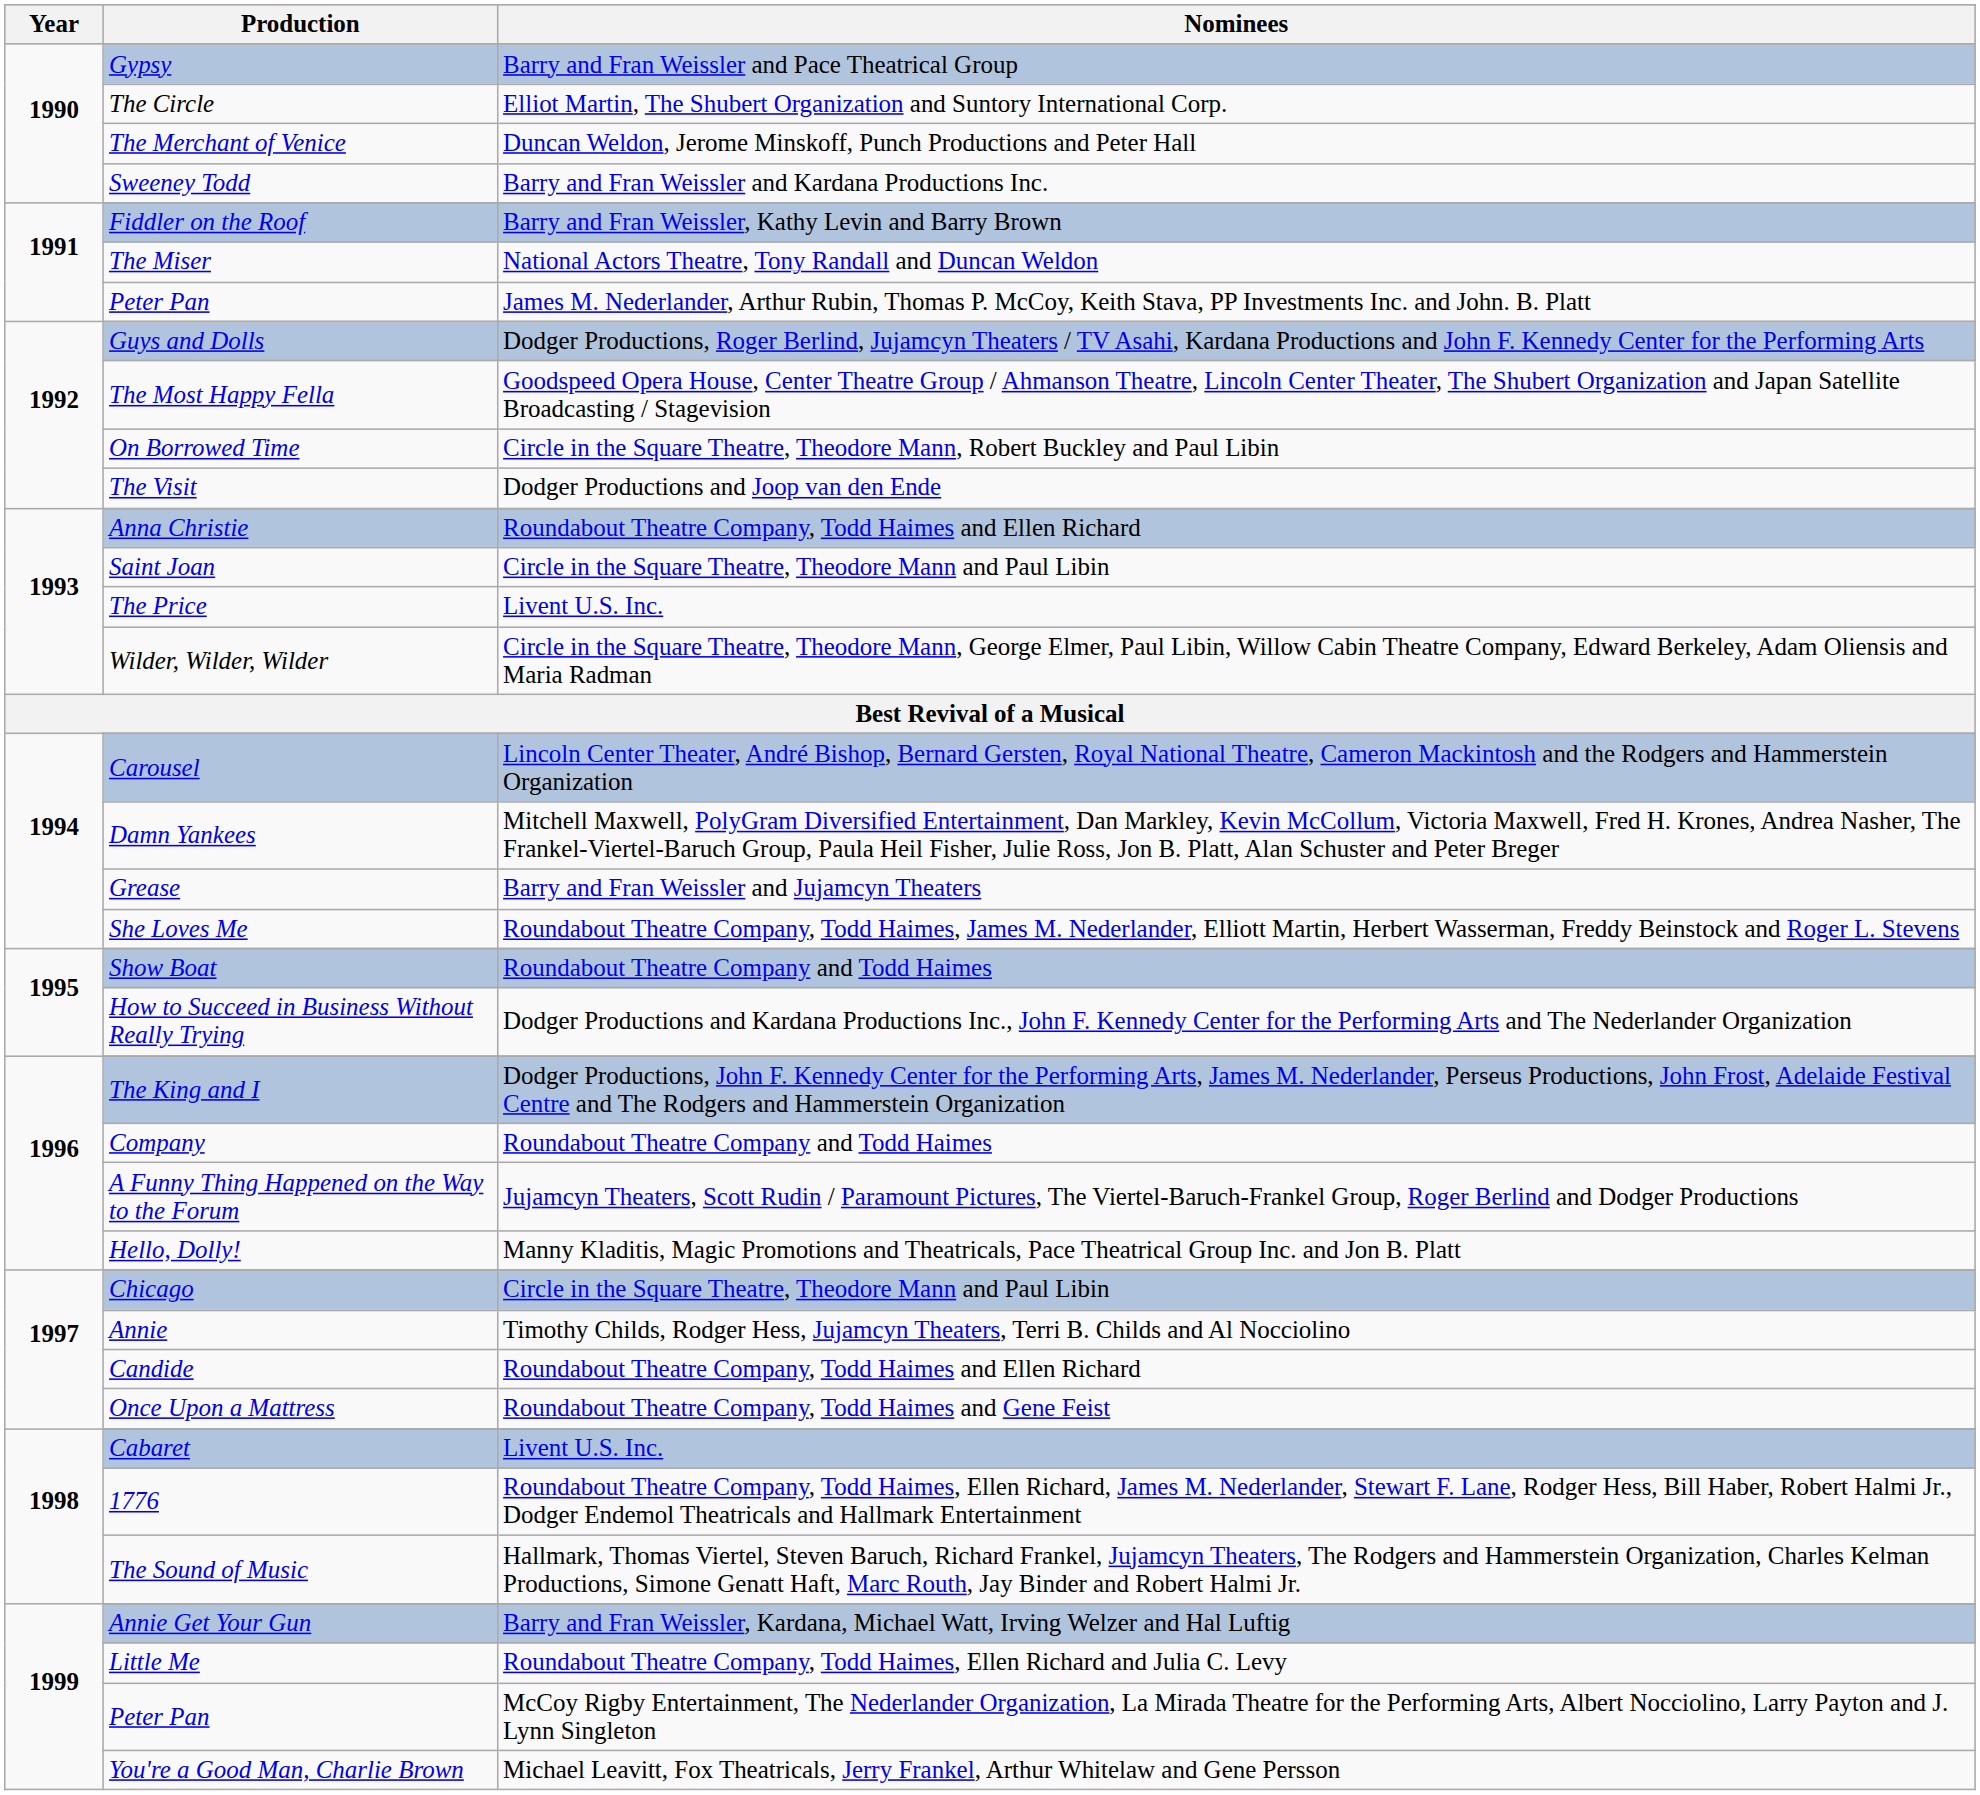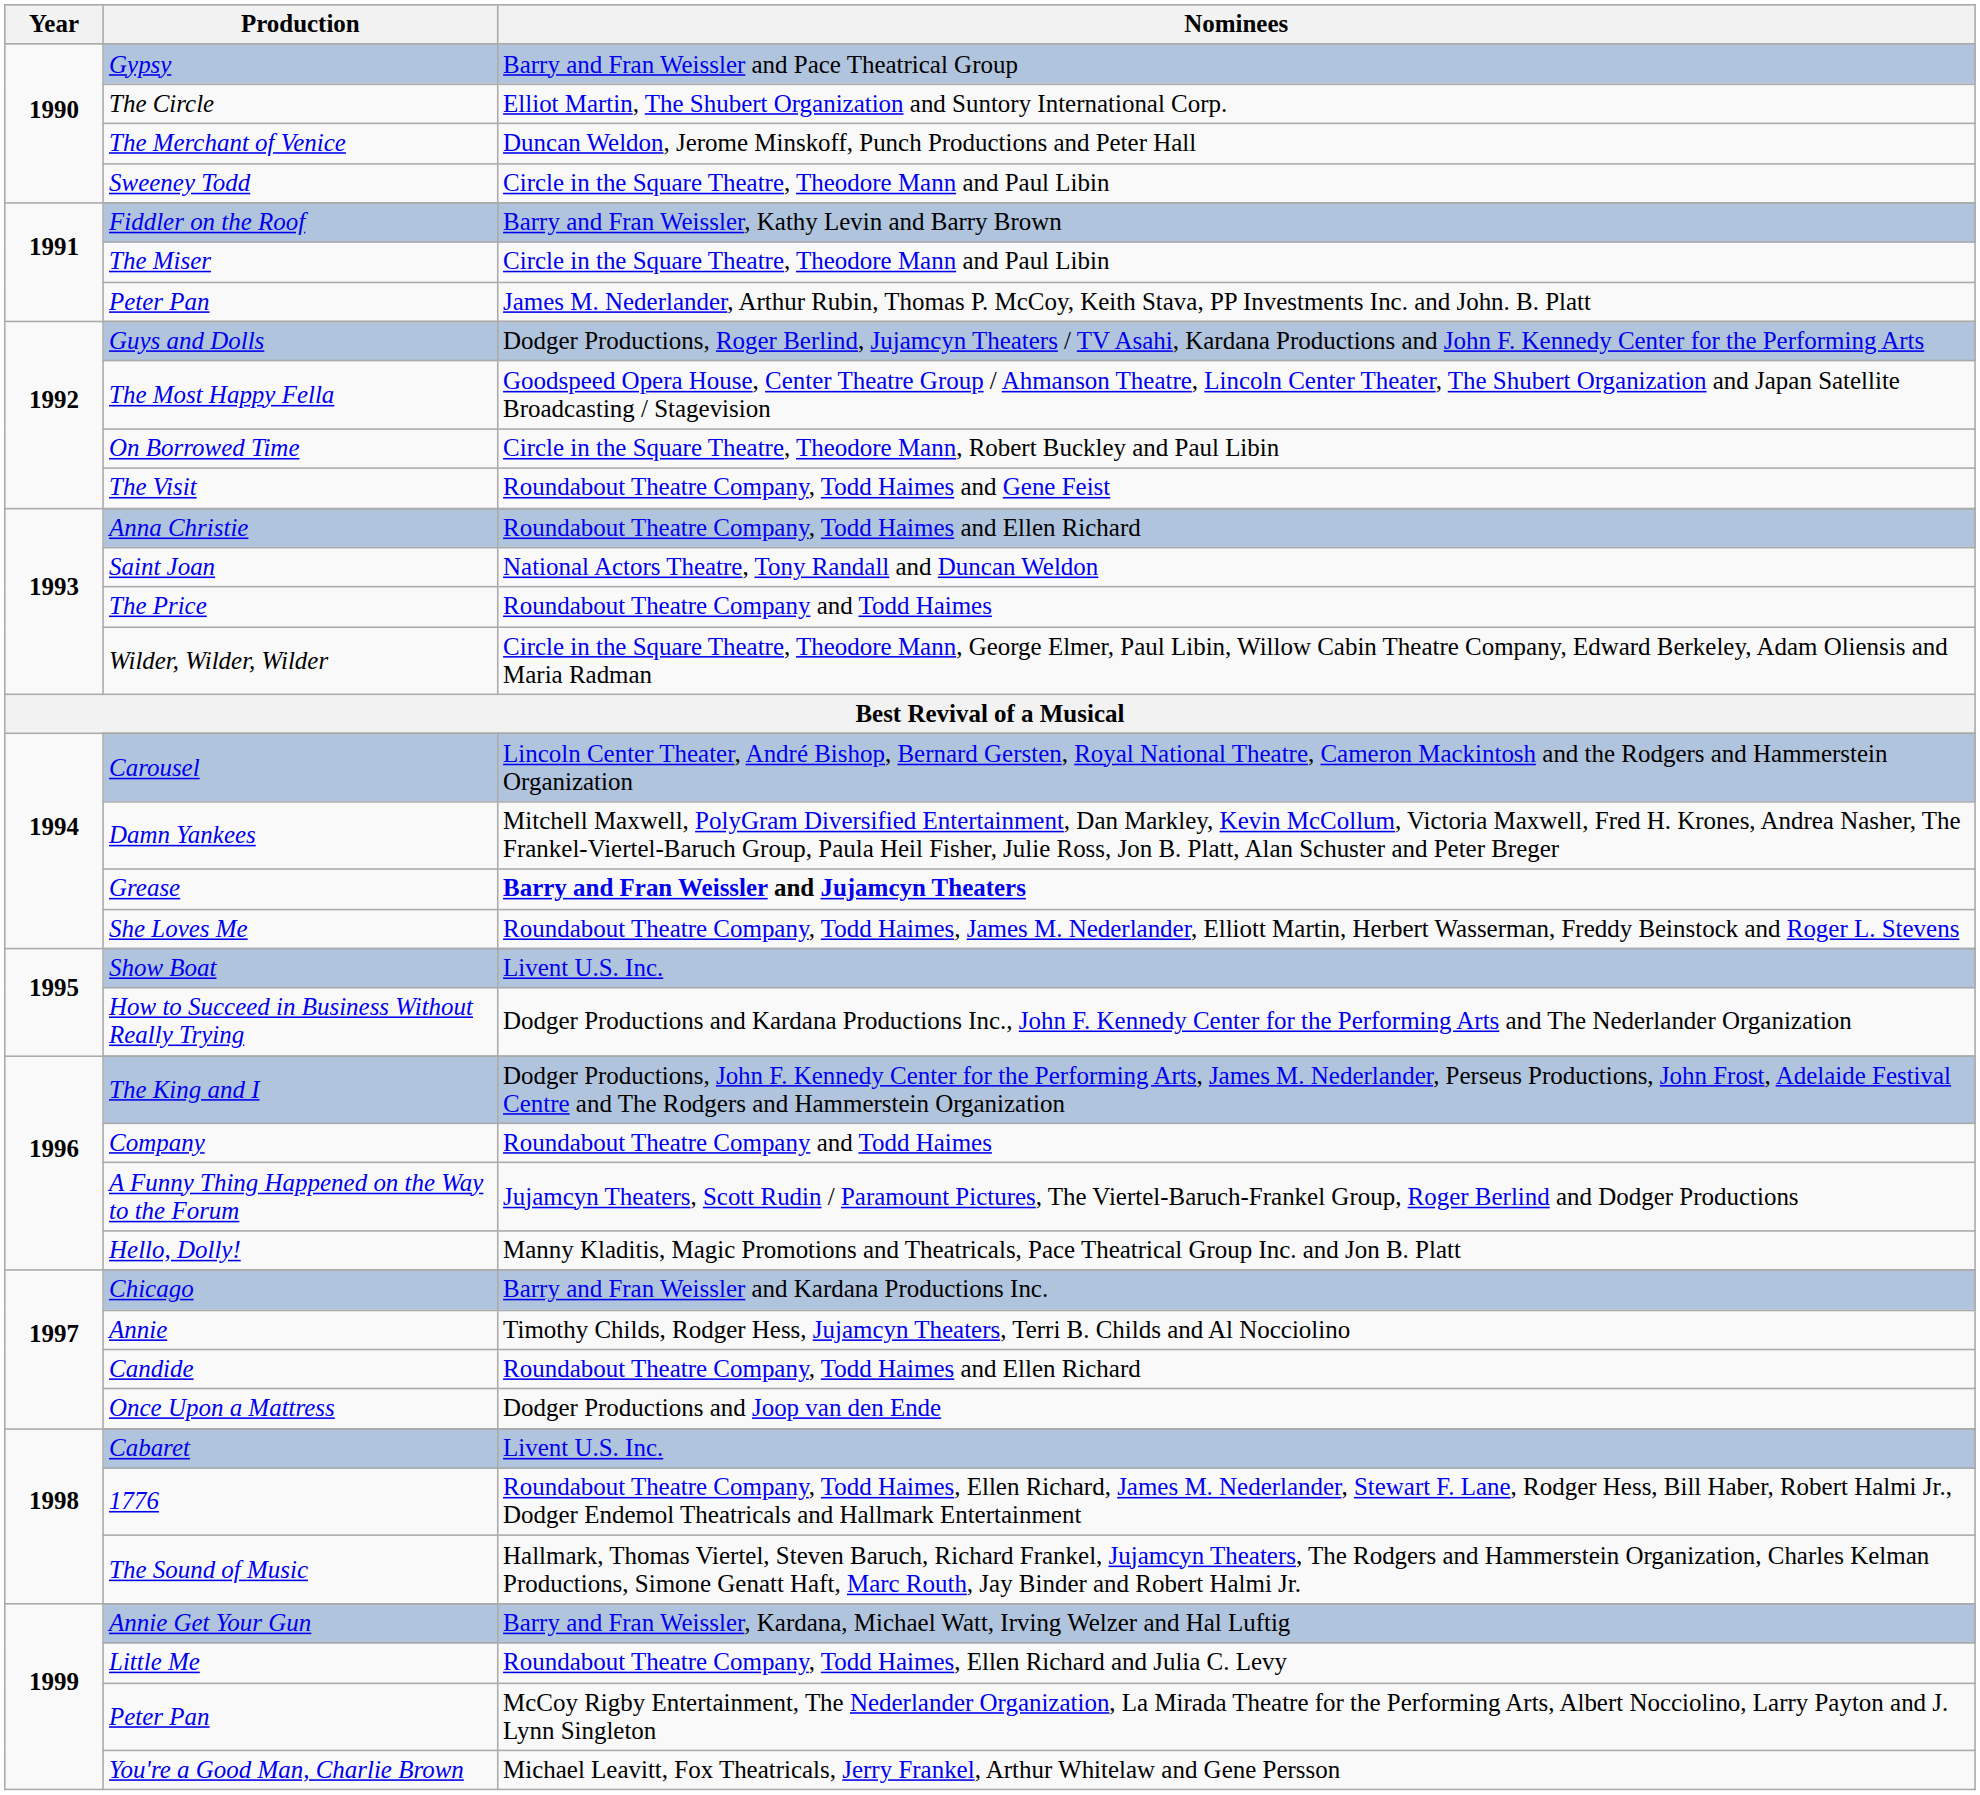Sweeney Todd | Nominees: Barry and Fran Weissler and Kardana Productions Inc. -> Circle in the Square Theatre, Theodore Mann and Paul Libin
The Miser | Nominees: National Actors Theatre, Tony Randall and Duncan Weldon -> Circle in the Square Theatre, Theodore Mann and Paul Libin
The Visit | Nominees: Dodger Productions and Joop van den Ende -> Roundabout Theatre Company, Todd Haimes and Gene Feist
Saint Joan | Nominees: Circle in the Square Theatre, Theodore Mann and Paul Libin -> National Actors Theatre, Tony Randall and Duncan Weldon
The Price | Nominees: Livent U.S. Inc. -> Roundabout Theatre Company and Todd Haimes
Grease | Nominees: normal -> bold
Show Boat | Nominees: Roundabout Theatre Company and Todd Haimes -> Livent U.S. Inc.
Chicago | Nominees: Circle in the Square Theatre, Theodore Mann and Paul Libin -> Barry and Fran Weissler and Kardana Productions Inc.
Once Upon a Mattress | Nominees: Roundabout Theatre Company, Todd Haimes and Gene Feist -> Dodger Productions and Joop van den Ende
